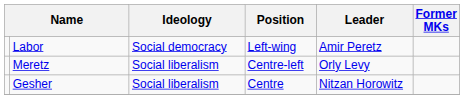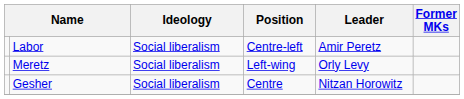Labor | Ideology: Social democracy -> Social liberalism
Labor | Position: Left-wing -> Centre-left
Meretz | Position: Centre-left -> Left-wing
